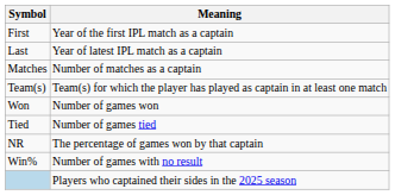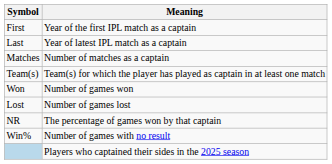+ row: Lost | Number of games lost
- row: Tied | Number of games tied
